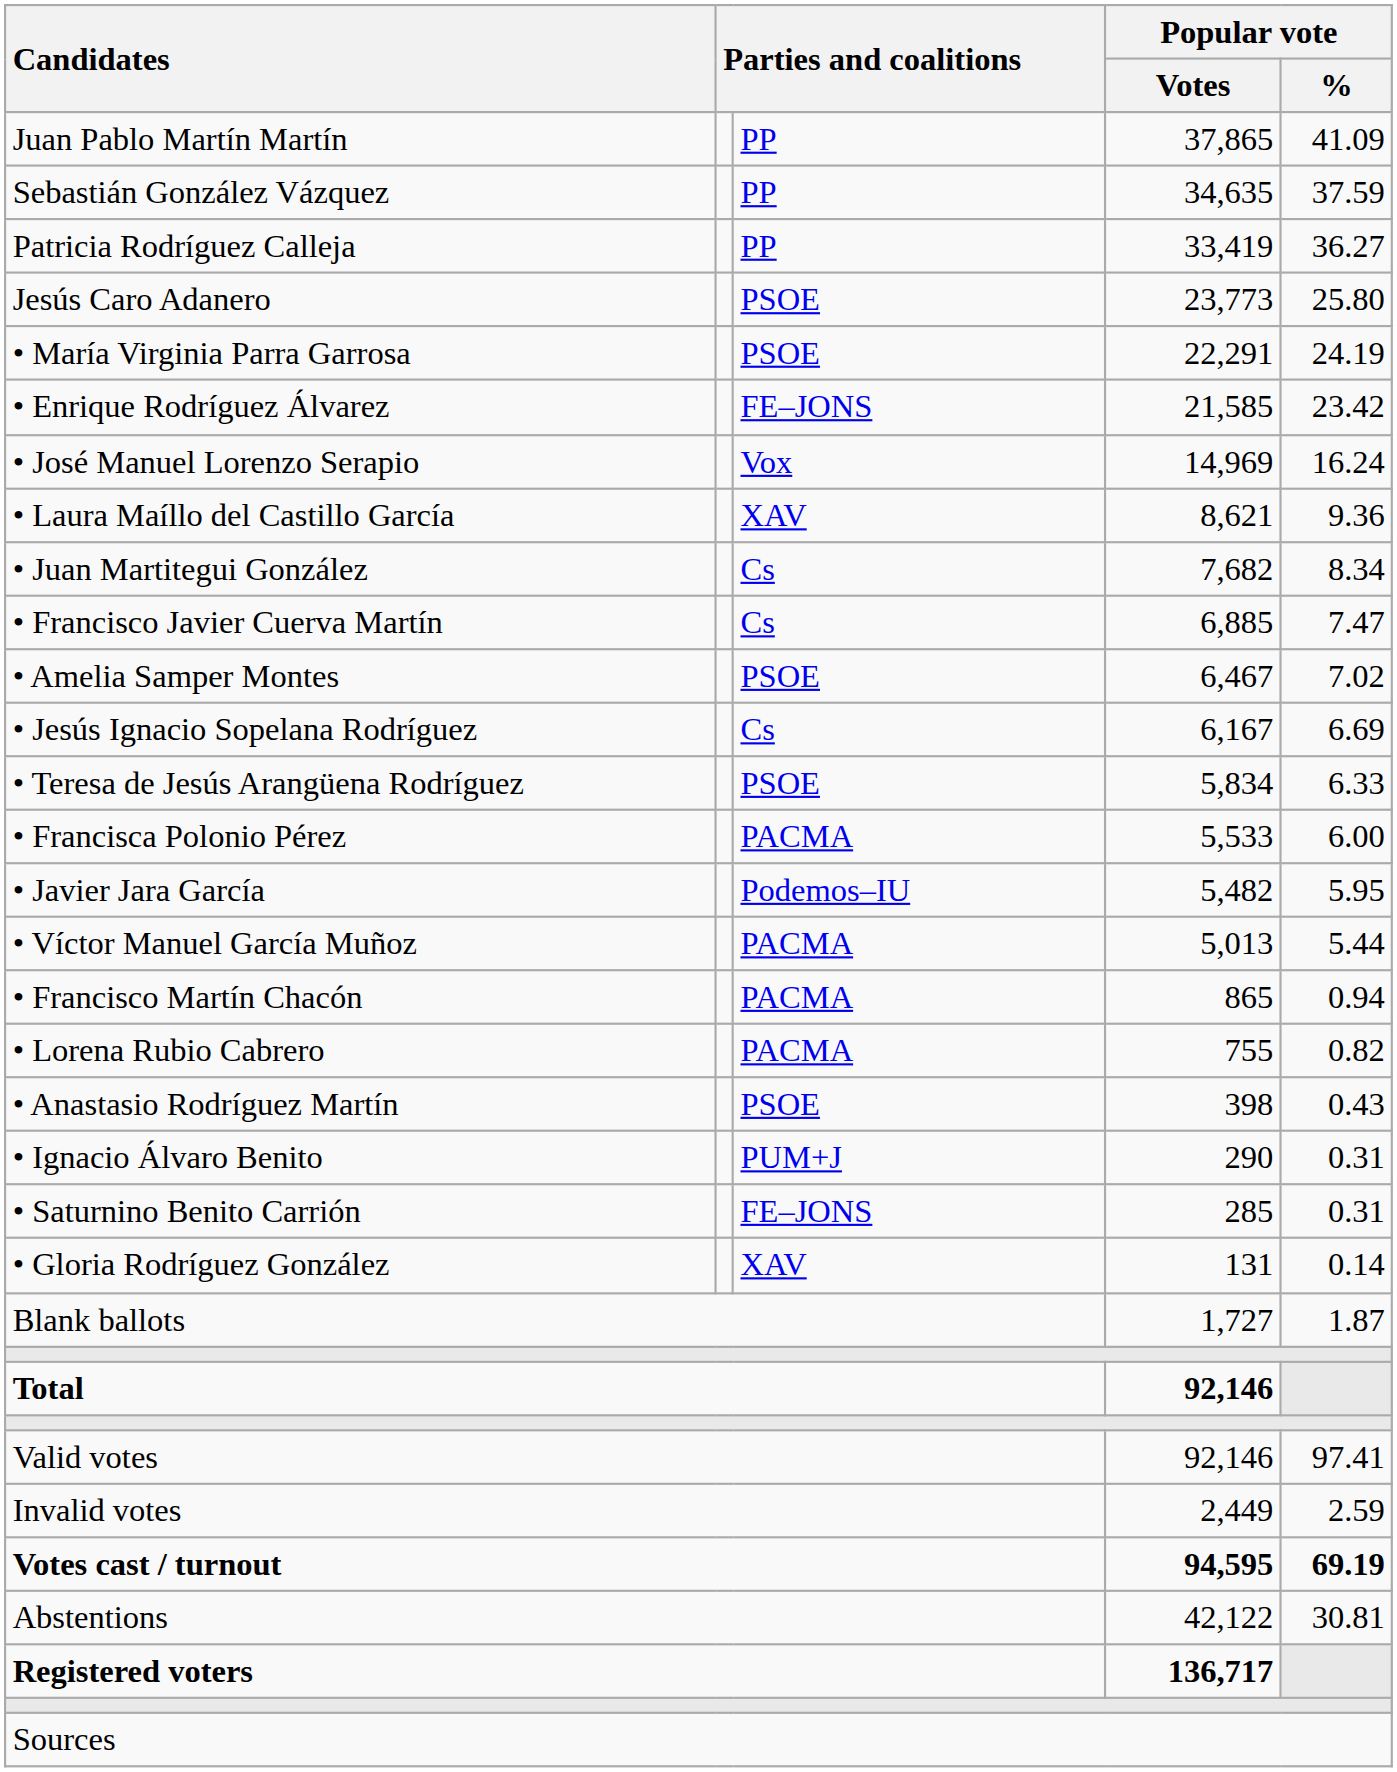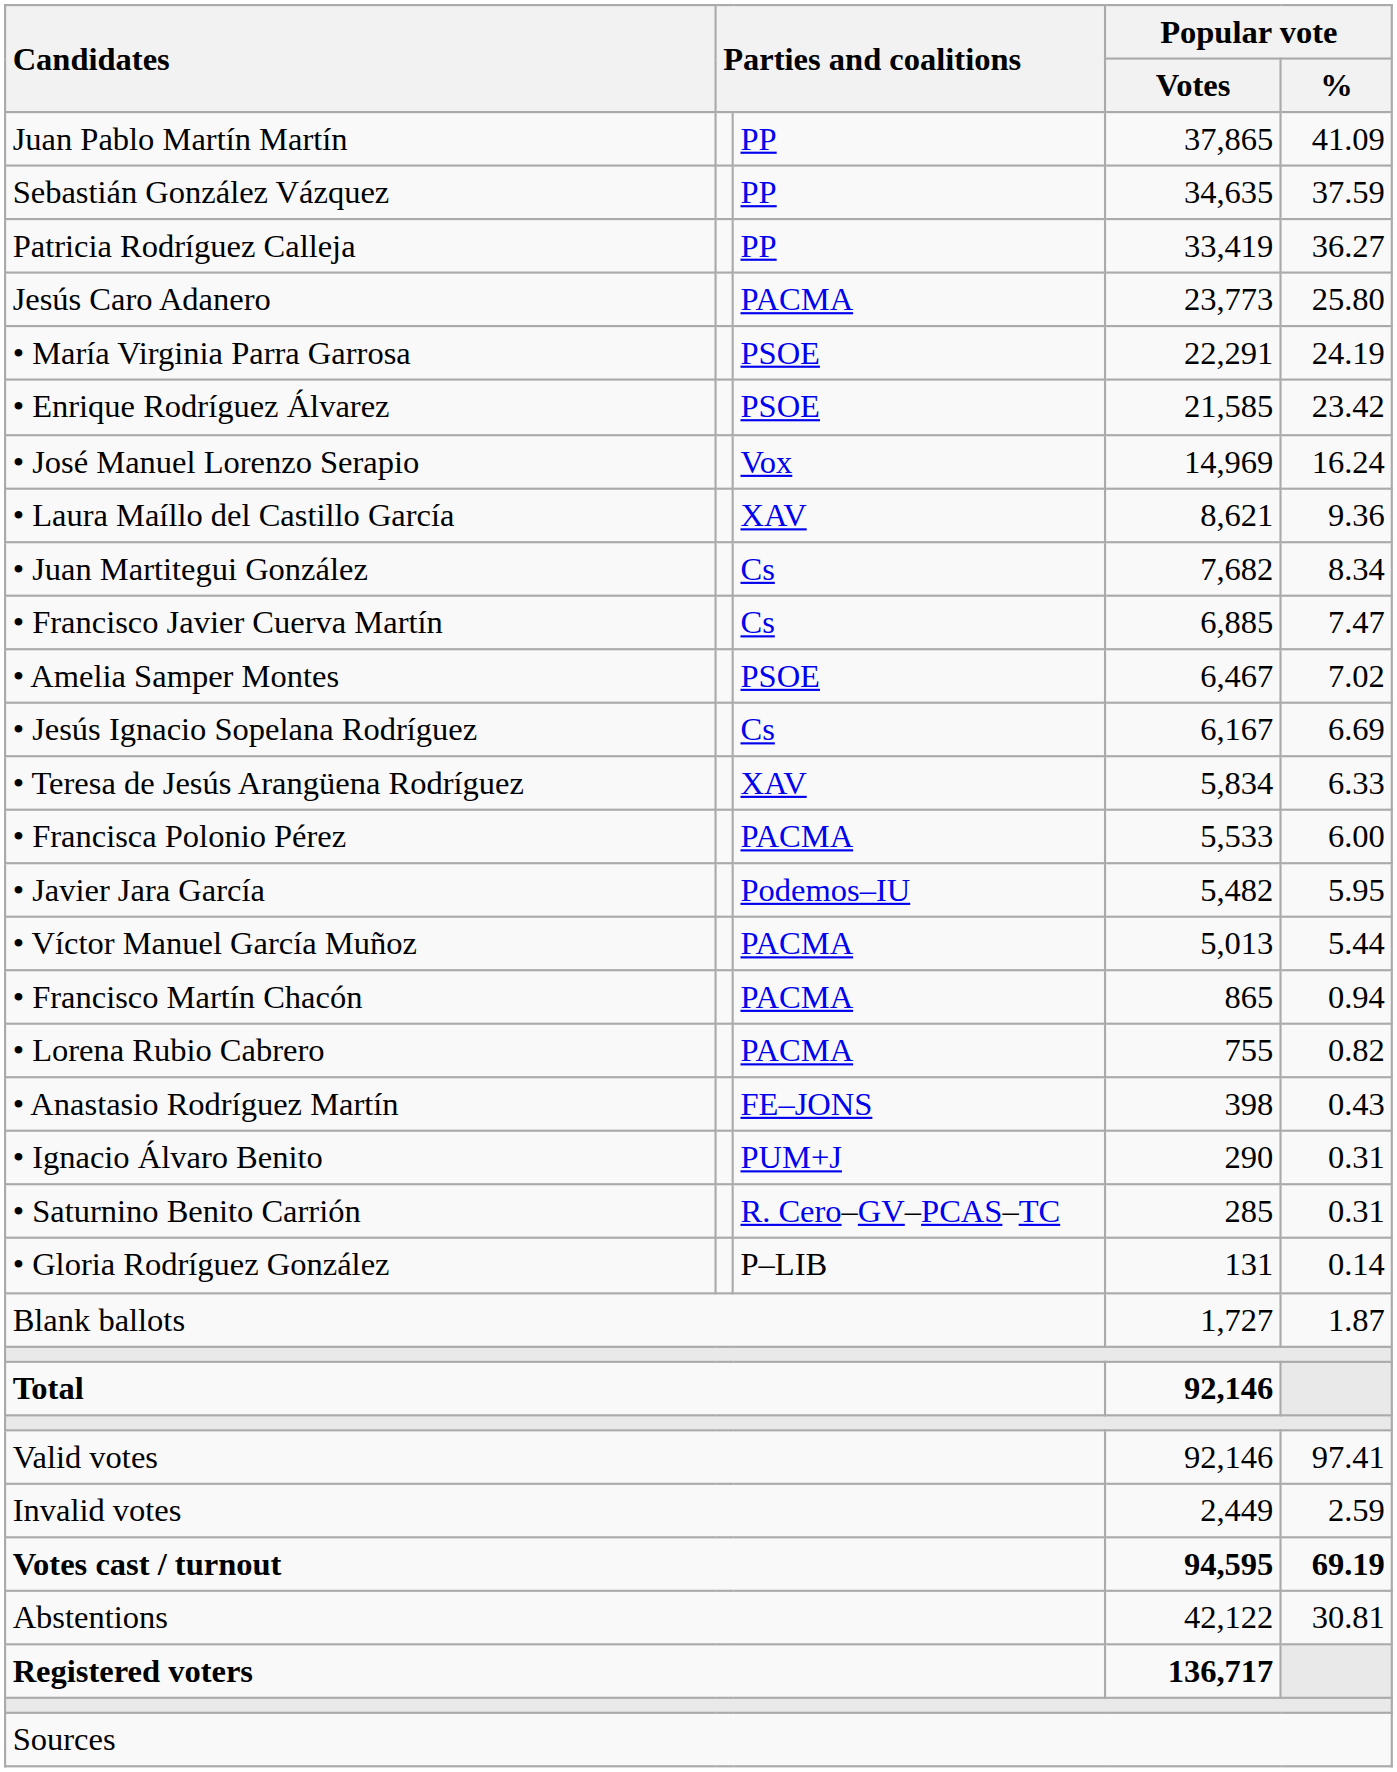Jesús Caro Adanero | column 3: PSOE -> PACMA
• Enrique Rodríguez Álvarez | column 3: FE–JONS -> PSOE
• Teresa de Jesús Arangüena Rodríguez | column 3: PSOE -> XAV
• Anastasio Rodríguez Martín | column 3: PSOE -> FE–JONS
• Saturnino Benito Carrión | column 3: FE–JONS -> R. Cero–GV–PCAS–TC
• Gloria Rodríguez González | column 3: XAV -> P–LIB
